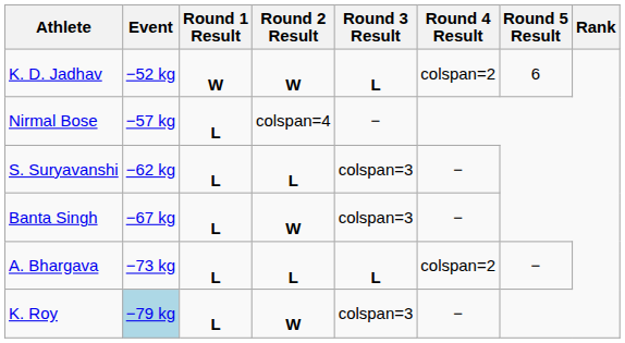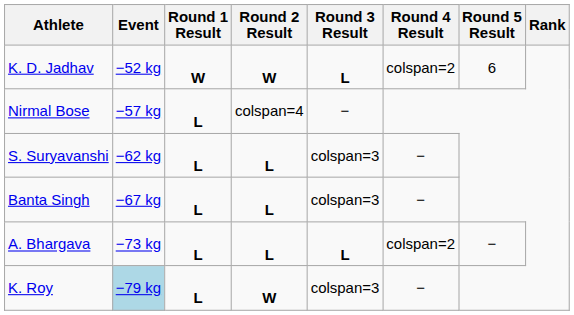Banta Singh | Round 2 Result: W -> L
